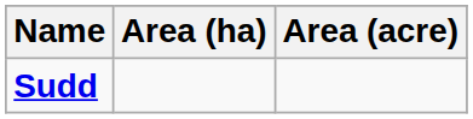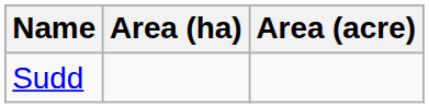Sudd | Name: bold -> normal
